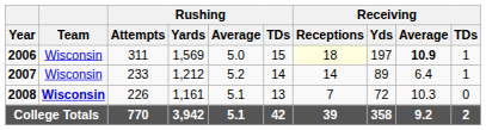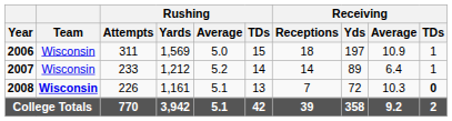2006 | Receiving / Receptions: lightyellow background -> no background
2006 | Receiving / Average: bold -> normal
2008 | Receiving / TDs: normal -> bold
